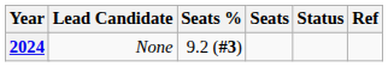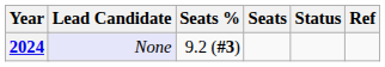2024 | Lead Candidate: no background -> lavender background
